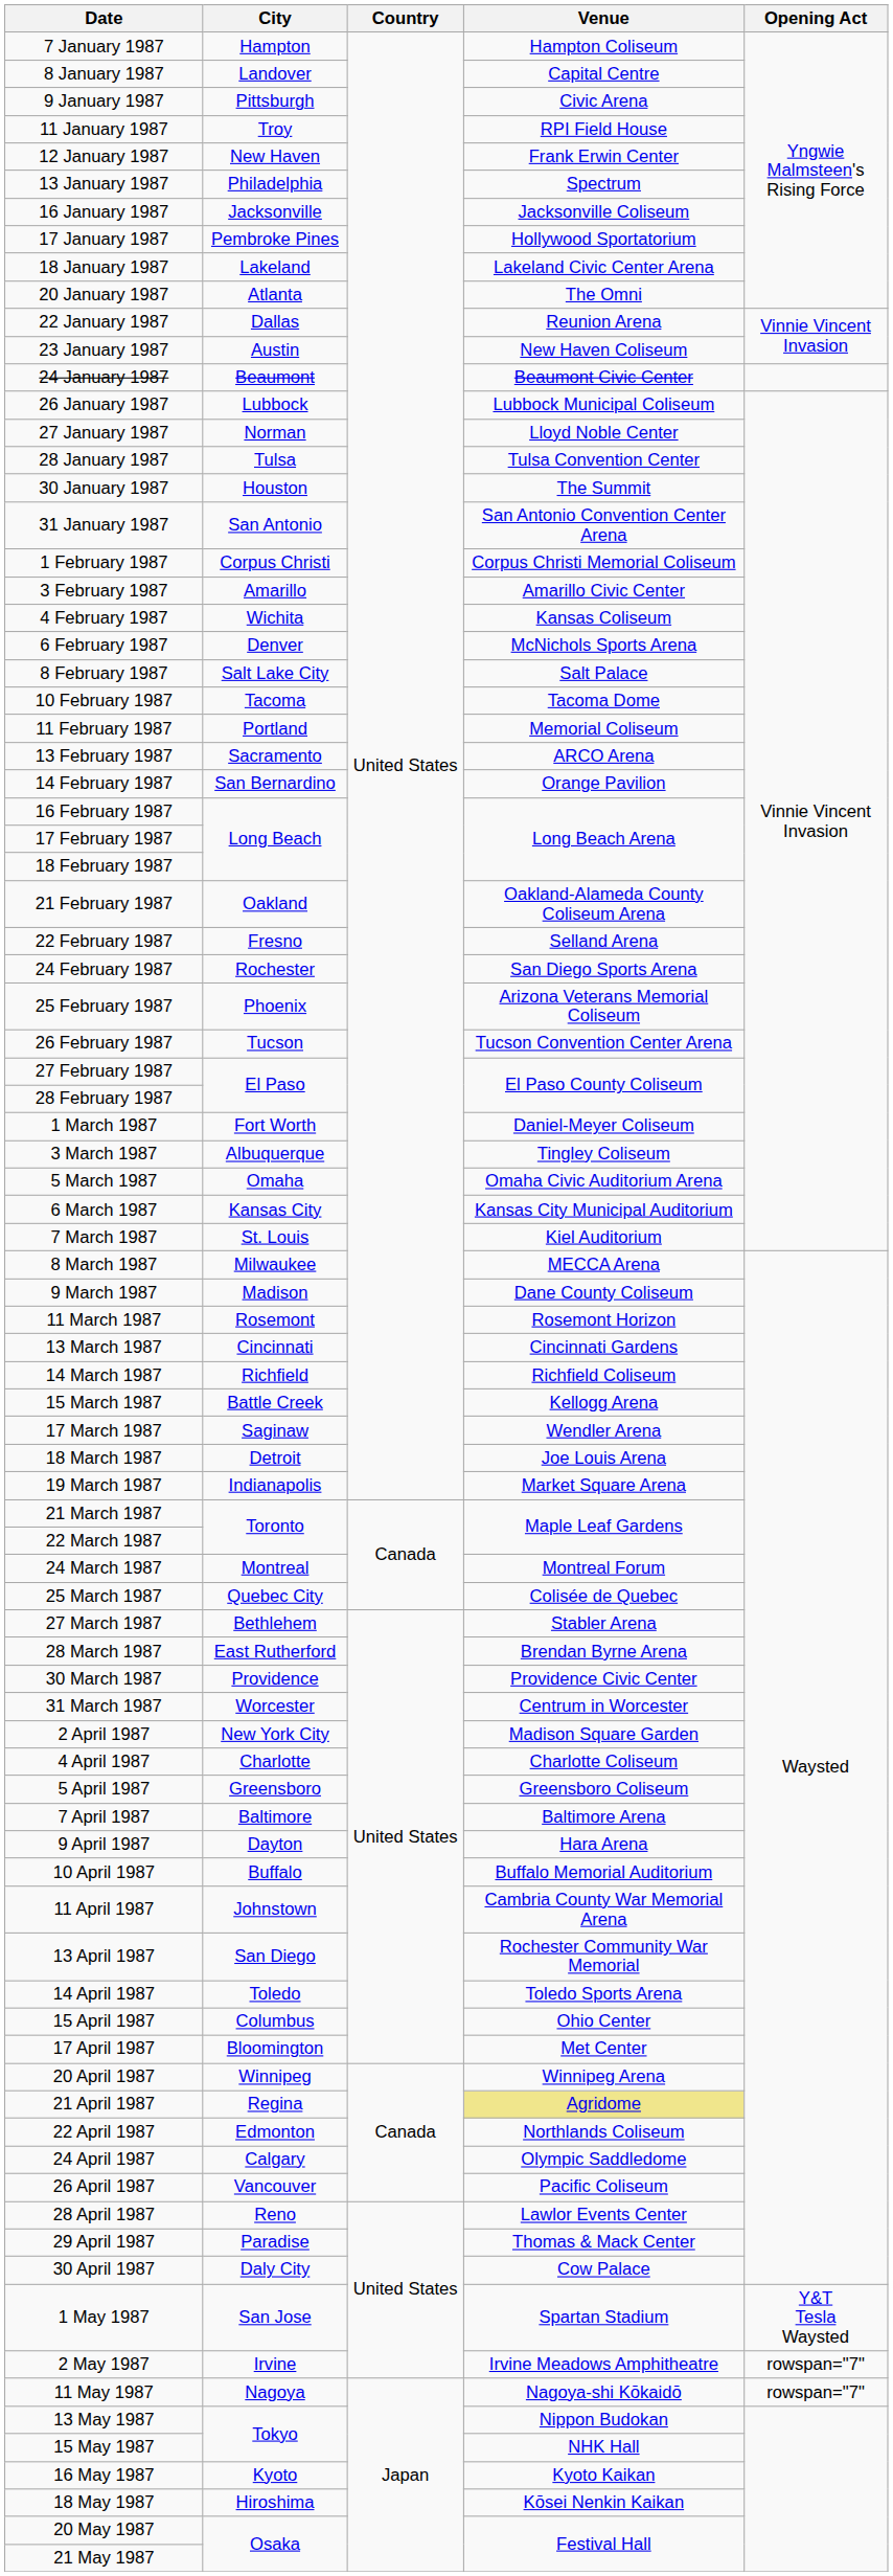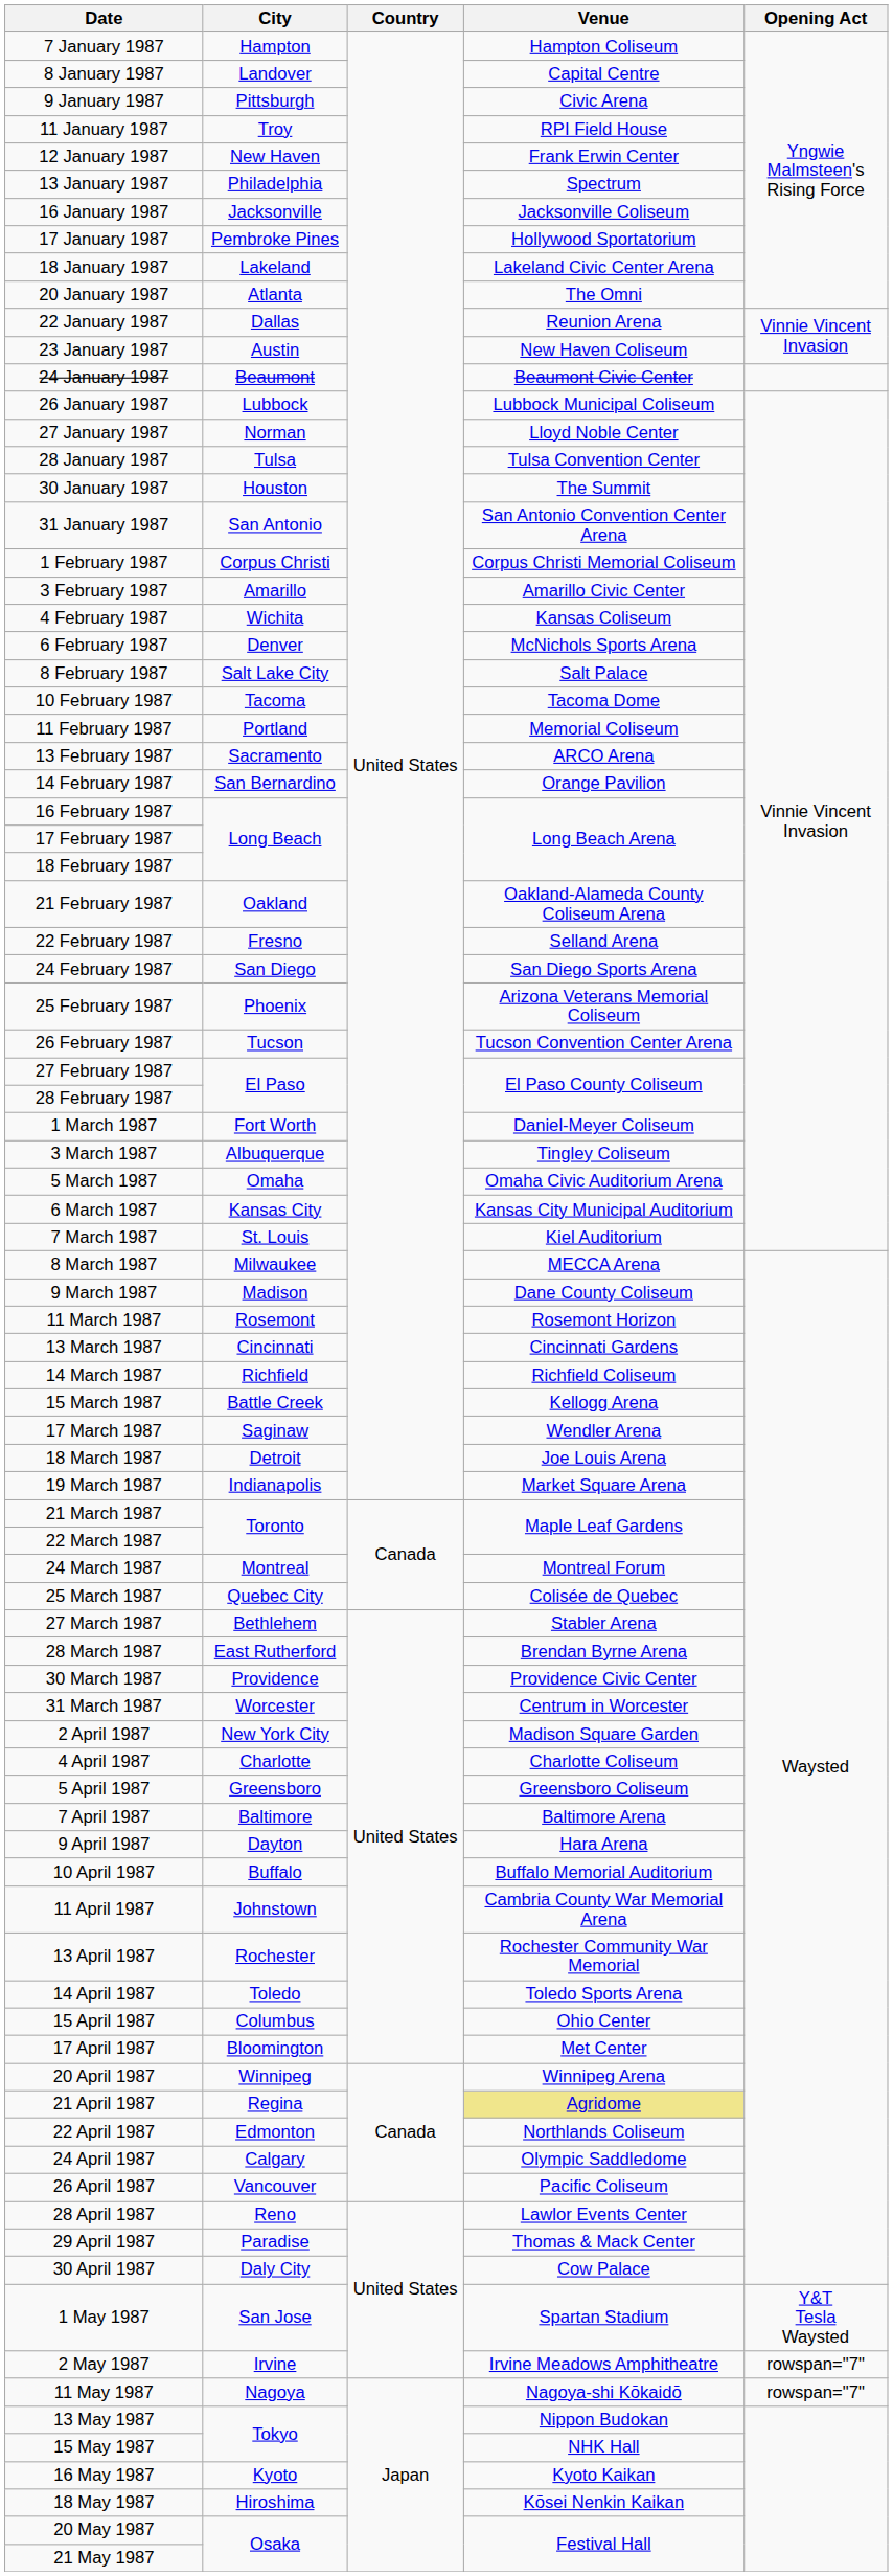24 February 1987 | City: Rochester -> San Diego
13 April 1987 | City: San Diego -> Rochester
